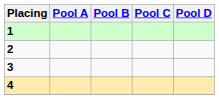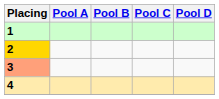2 | Placing: no background -> gold background
3 | Placing: no background -> lightsalmon background
